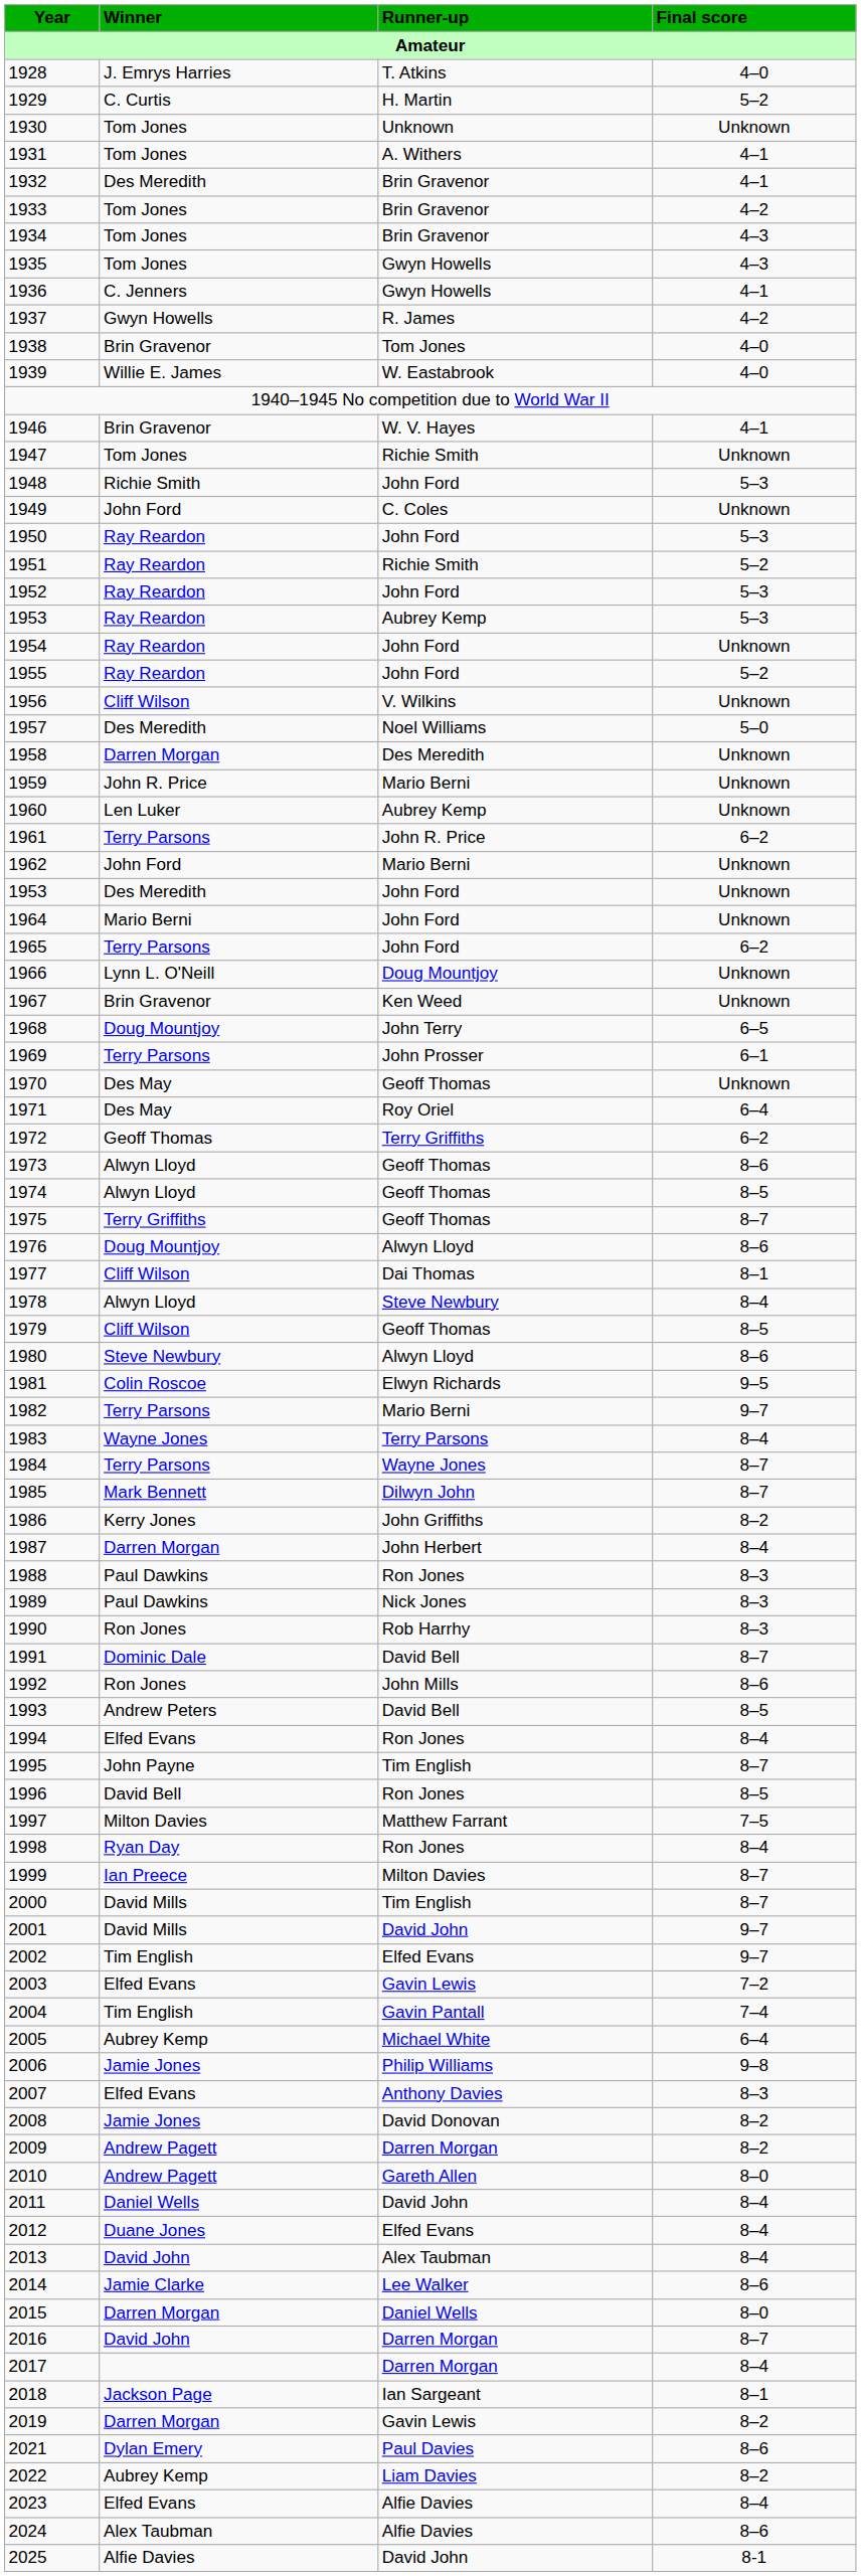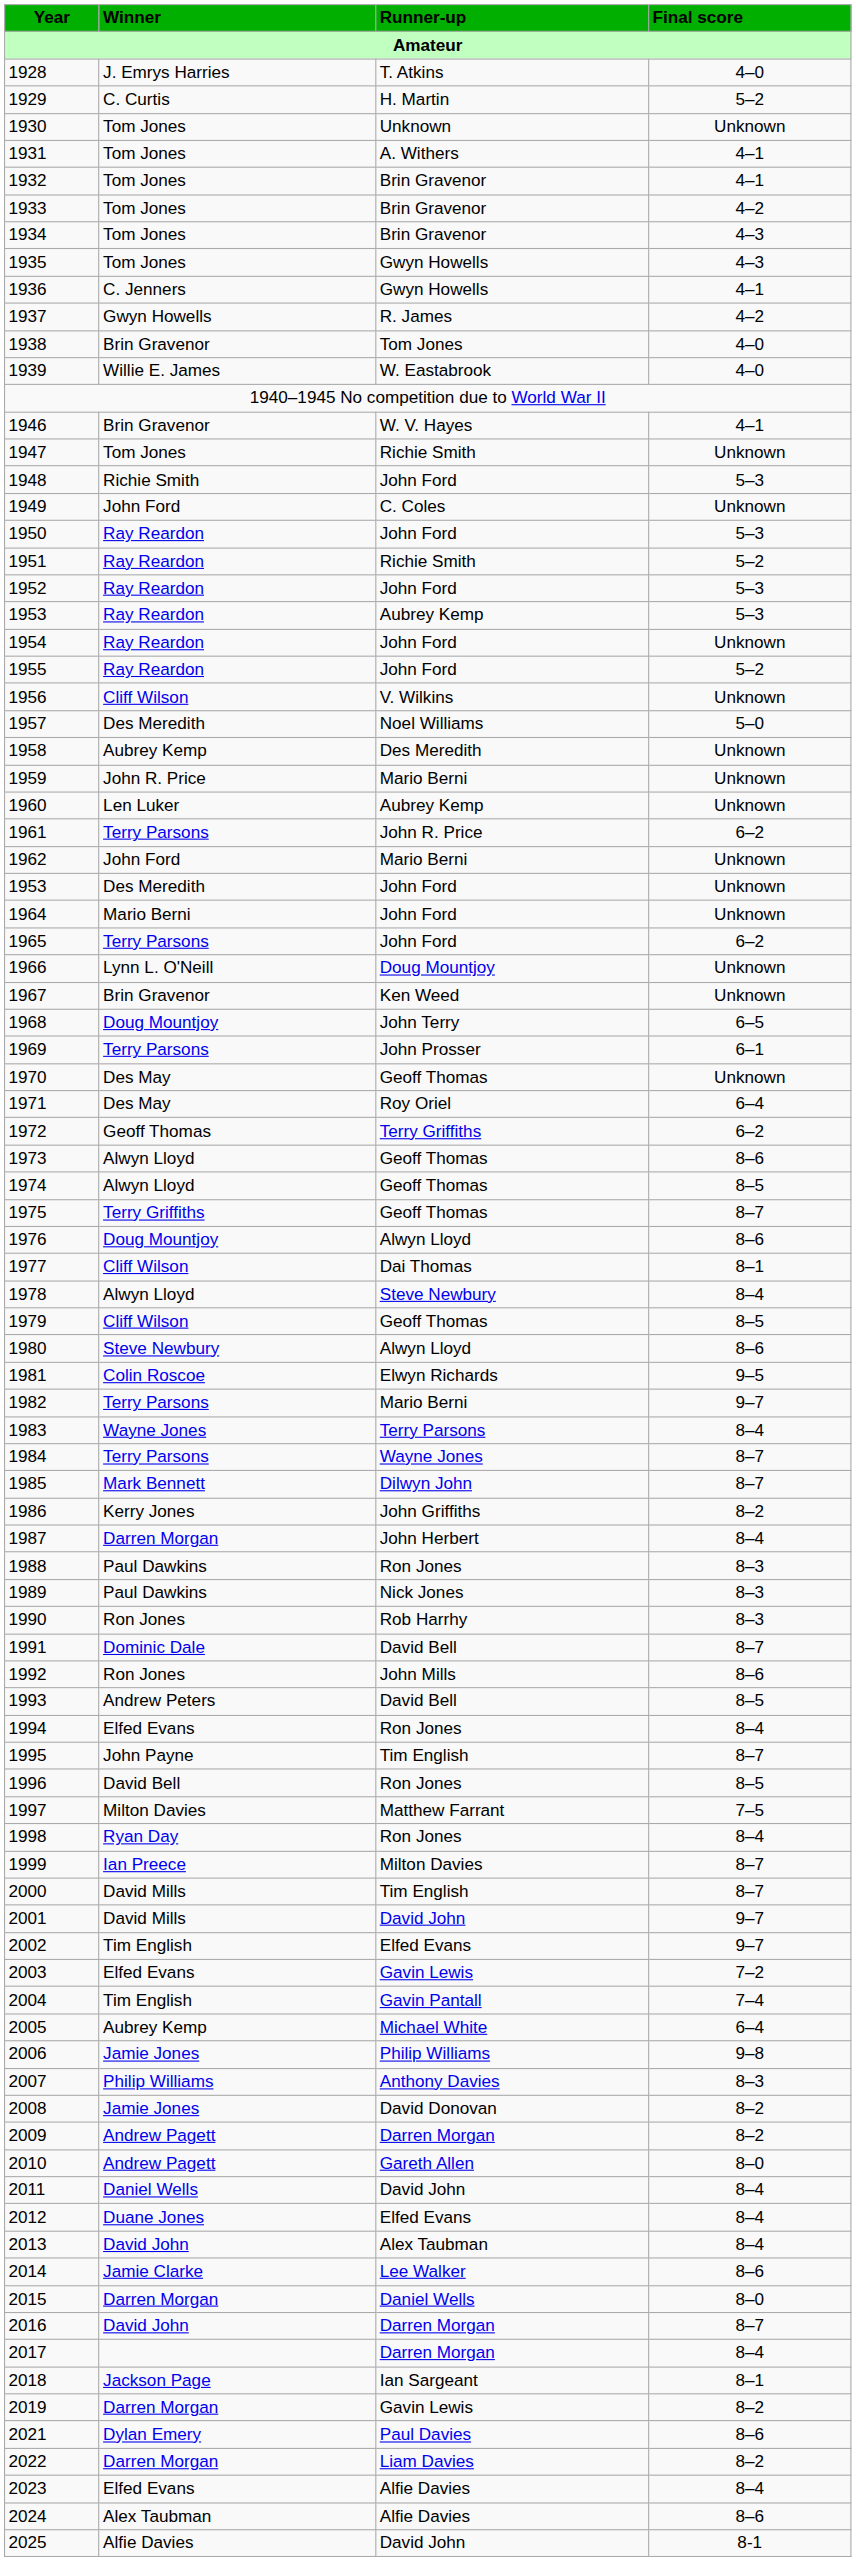1932 | Winner: Des Meredith -> Tom Jones
1958 | Winner: Darren Morgan -> Aubrey Kemp
2007 | Winner: Elfed Evans -> Philip Williams
2022 | Winner: Aubrey Kemp -> Darren Morgan
